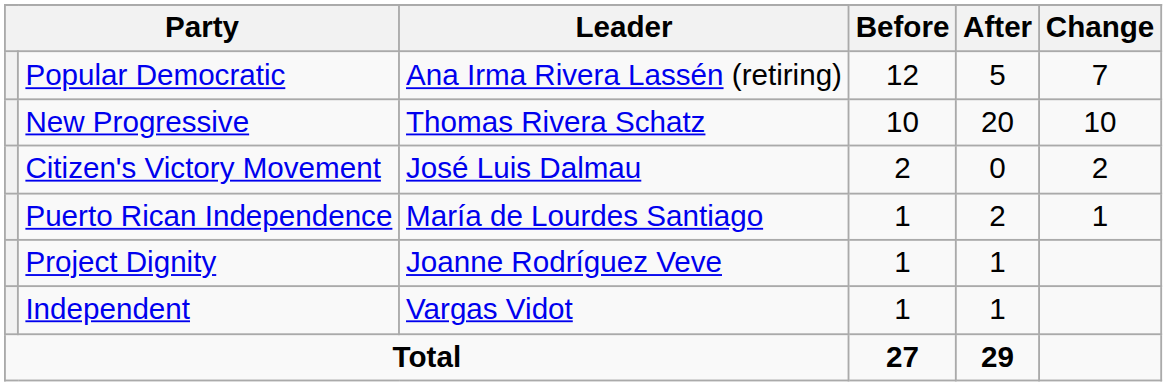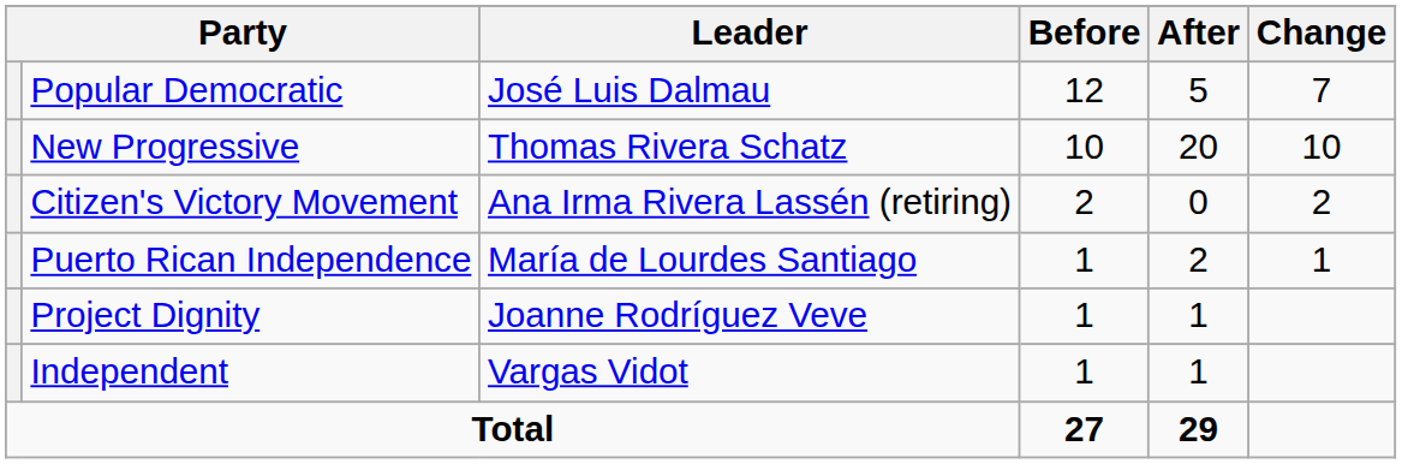Popular Democratic | Leader: Ana Irma Rivera Lassén (retiring) -> José Luis Dalmau
Citizen's Victory Movement | Leader: José Luis Dalmau -> Ana Irma Rivera Lassén (retiring)
